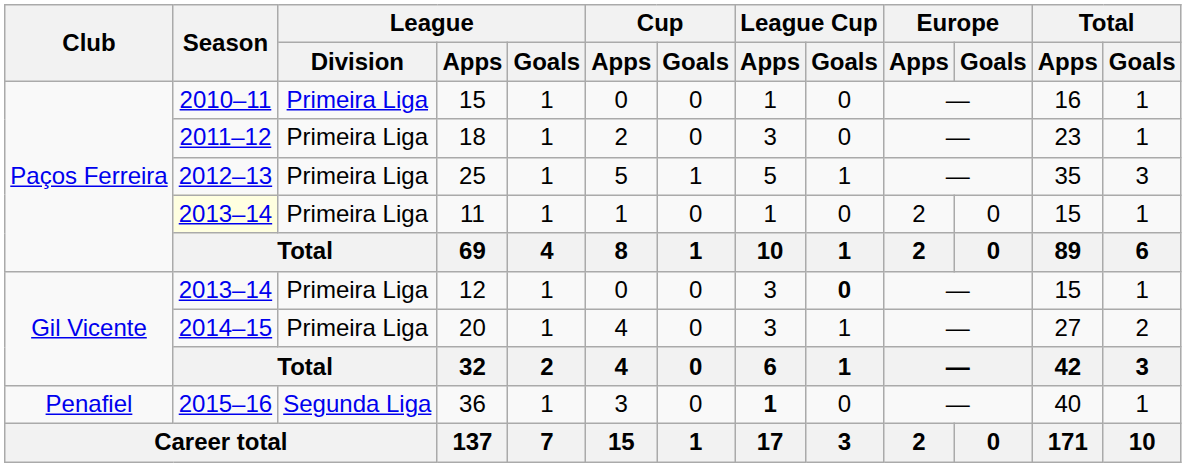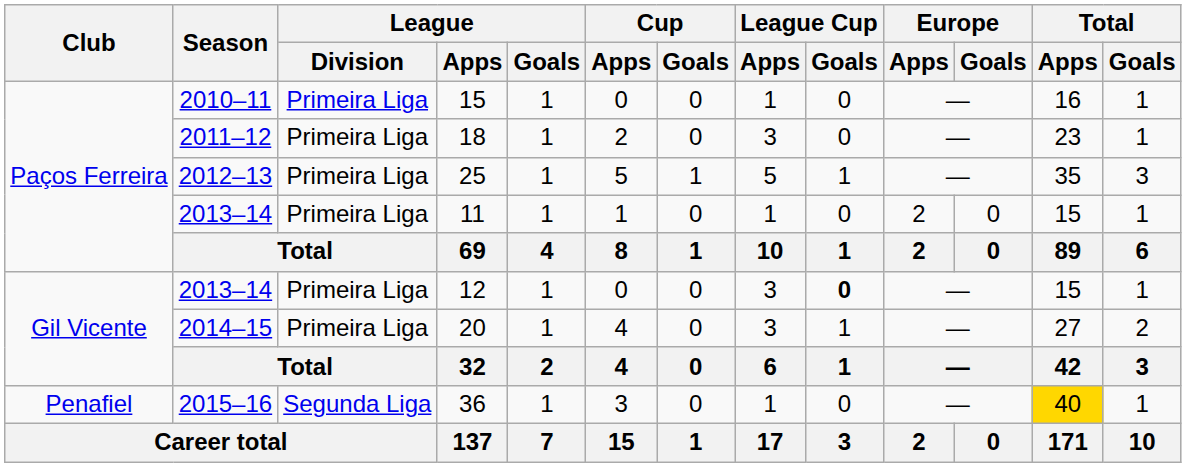11 | Season: lightyellow background -> no background
36 | League Cup / Apps: bold -> normal
36 | Total / Apps: no background -> gold background
